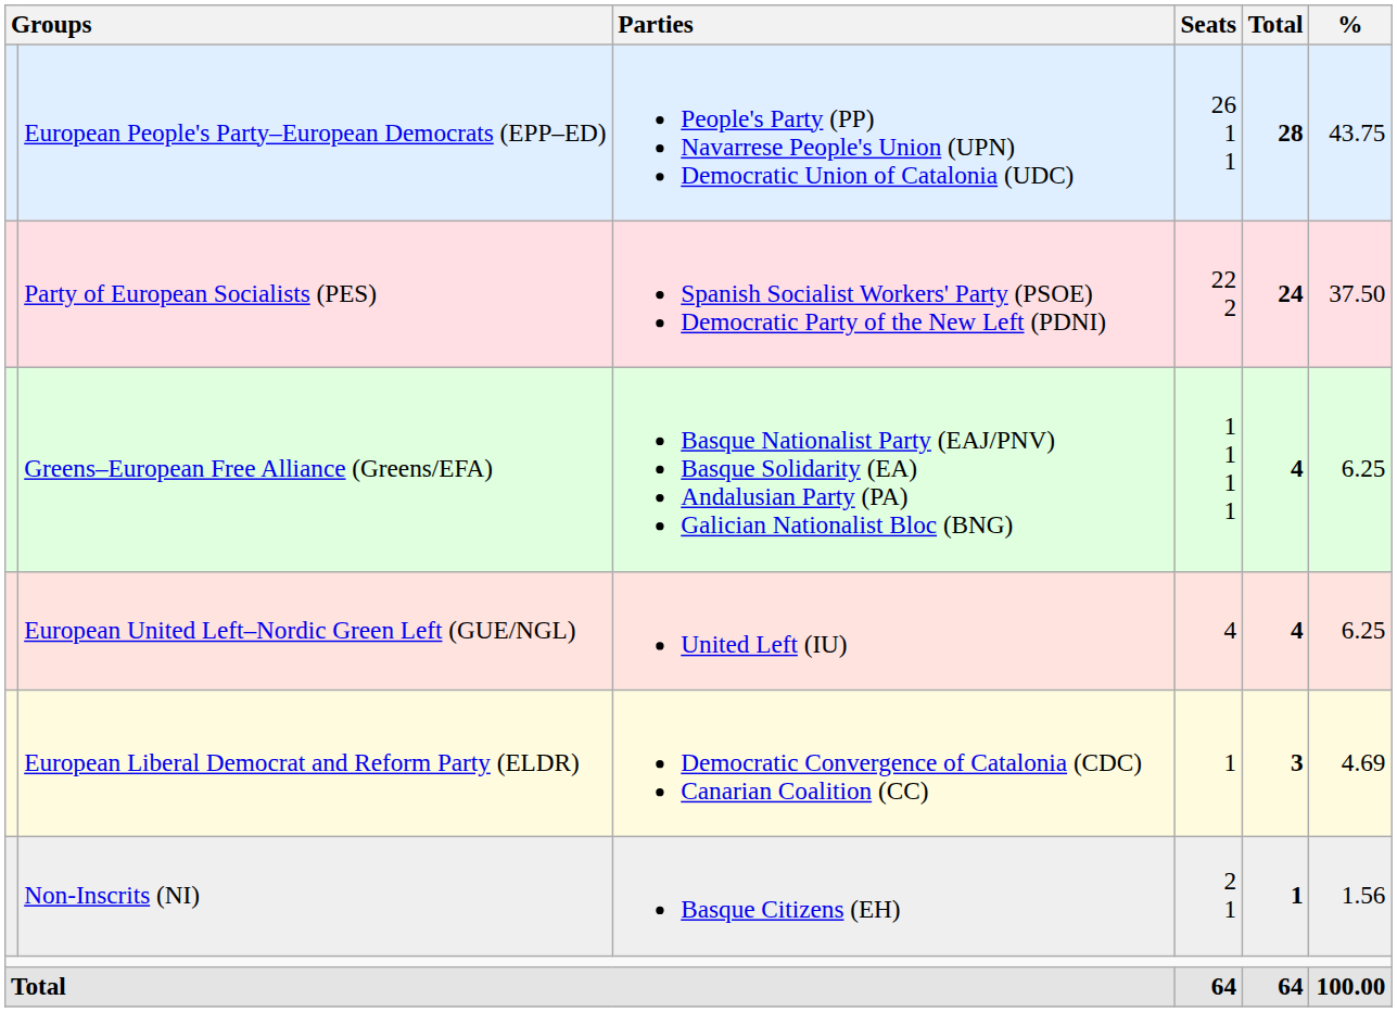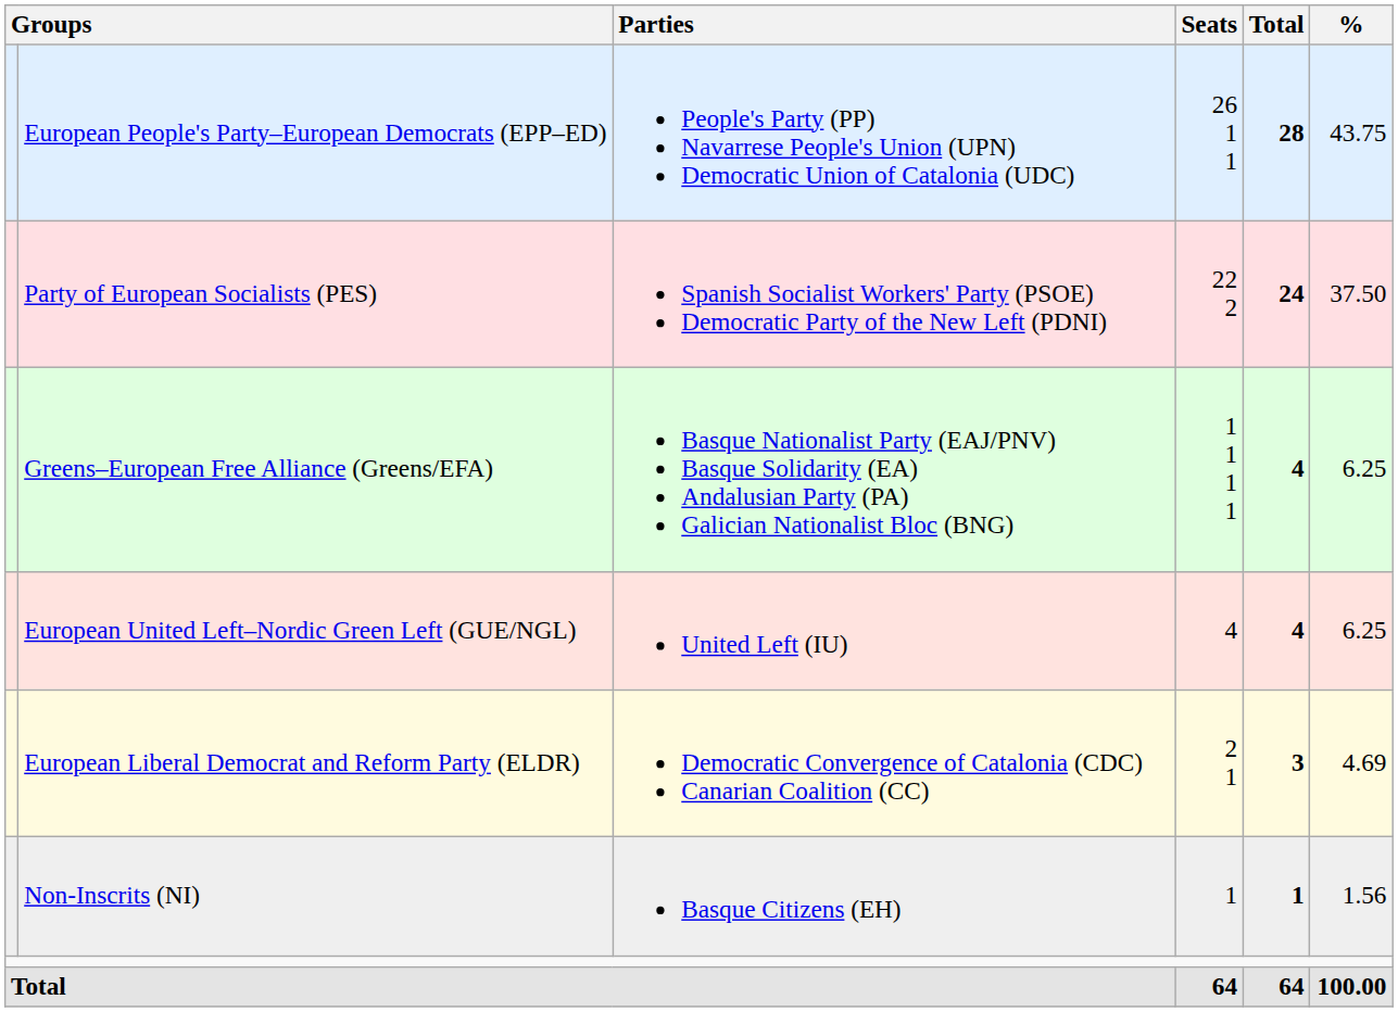European Liberal Democrat and Reform Party (ELDR) | Seats: 1 -> 2 1
Non-Inscrits (NI) | Seats: 2 1 -> 1
